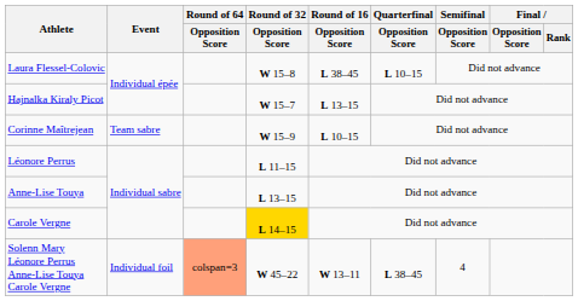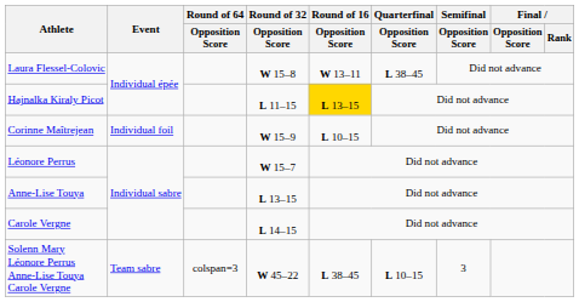Laura Flessel-Colovic | Round of 16 / Opposition Score: L 38–45 -> W 13–11
Laura Flessel-Colovic | Quarterfinal / Opposition Score: L 10–15 -> L 38–45
Hajnalka Kiraly Picot | Round of 32 / Opposition Score: W 15–7 -> L 11–15
Hajnalka Kiraly Picot | Round of 16 / Opposition Score: no background -> gold background
Corinne Maîtrejean | Event: Team sabre -> Individual foil
Léonore Perrus | Round of 32 / Opposition Score: L 11–15 -> W 15–7
Carole Vergne | Round of 32 / Opposition Score: gold background -> no background
Solenn Mary Léonore Perrus Anne-Lise Touya Carole Vergne | Event: Individual foil -> Team sabre
Solenn Mary Léonore Perrus Anne-Lise Touya Carole Vergne | Round of 64 / Opposition Score: lightsalmon background -> no background
Solenn Mary Léonore Perrus Anne-Lise Touya Carole Vergne | Round of 16 / Opposition Score: W 13–11 -> L 38–45
Solenn Mary Léonore Perrus Anne-Lise Touya Carole Vergne | Quarterfinal / Opposition Score: L 38–45 -> L 10–15
Solenn Mary Léonore Perrus Anne-Lise Touya Carole Vergne | Semifinal / Opposition Score: 4 -> 3
